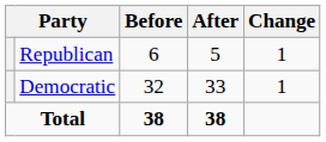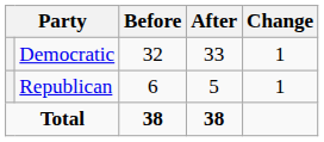rows swapped: Democratic <-> Republican
